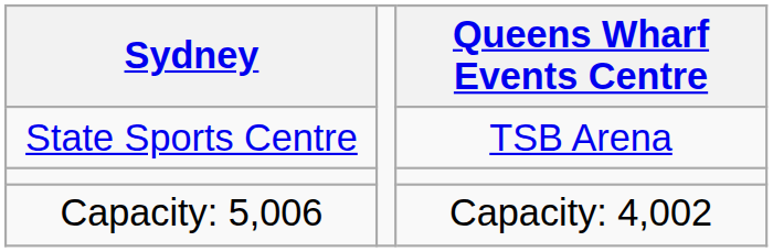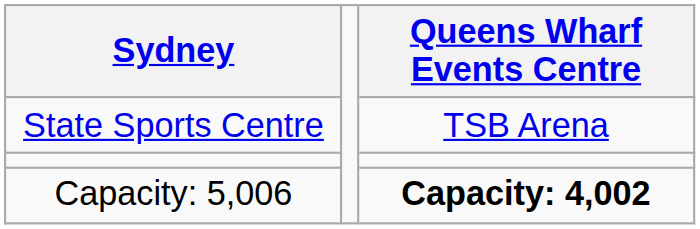Capacity: 5,006 | Queens Wharf Events Centre: normal -> bold
